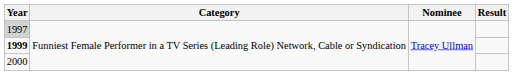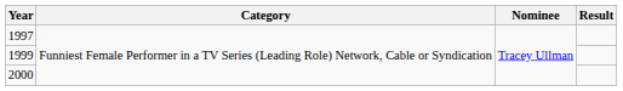1997 | Year: lightgrey background -> no background
1999 | Year: bold -> normal
